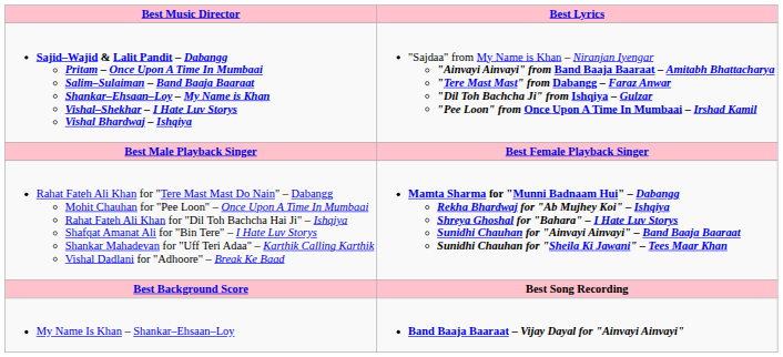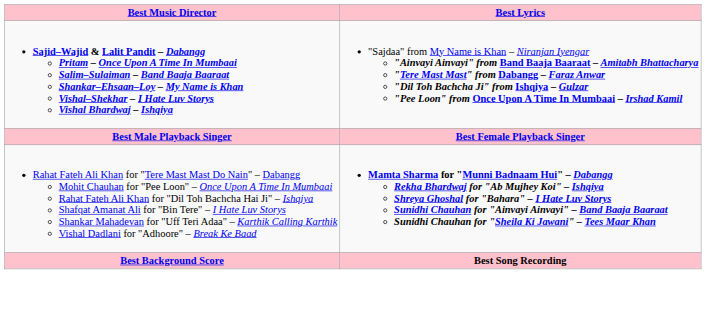- row: My Name Is Khan – Shankar–Ehsaan–Loy | Band Baaja Baaraat – Vijay Dayal for "Ainvayi Ainvayi"
